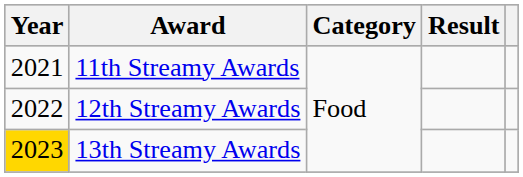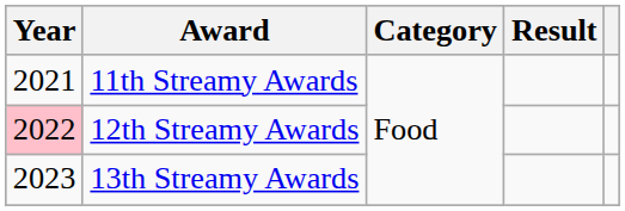12th Streamy Awards | Year: no background -> pink background
13th Streamy Awards | Year: gold background -> no background
